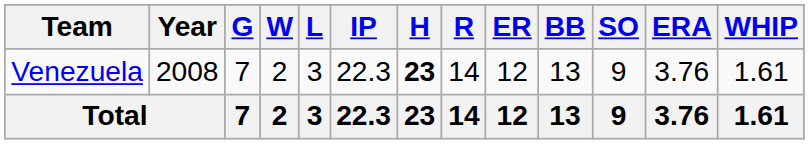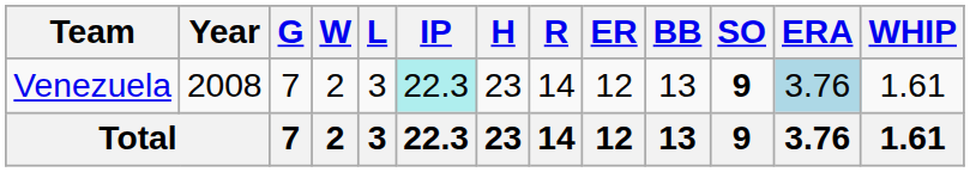Venezuela | IP: no background -> paleturquoise background
Venezuela | H: bold -> normal
Venezuela | SO: normal -> bold
Venezuela | ERA: no background -> lightblue background
